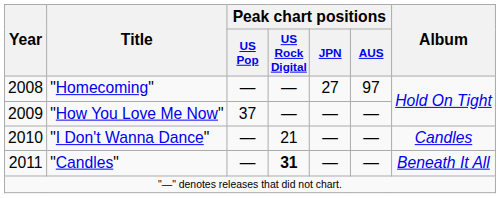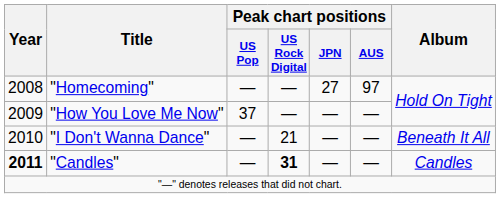"I Don't Wanna Dance" | Album: Candles -> Beneath It All
"Candles" | Year: normal -> bold
"Candles" | Album: Beneath It All -> Candles
